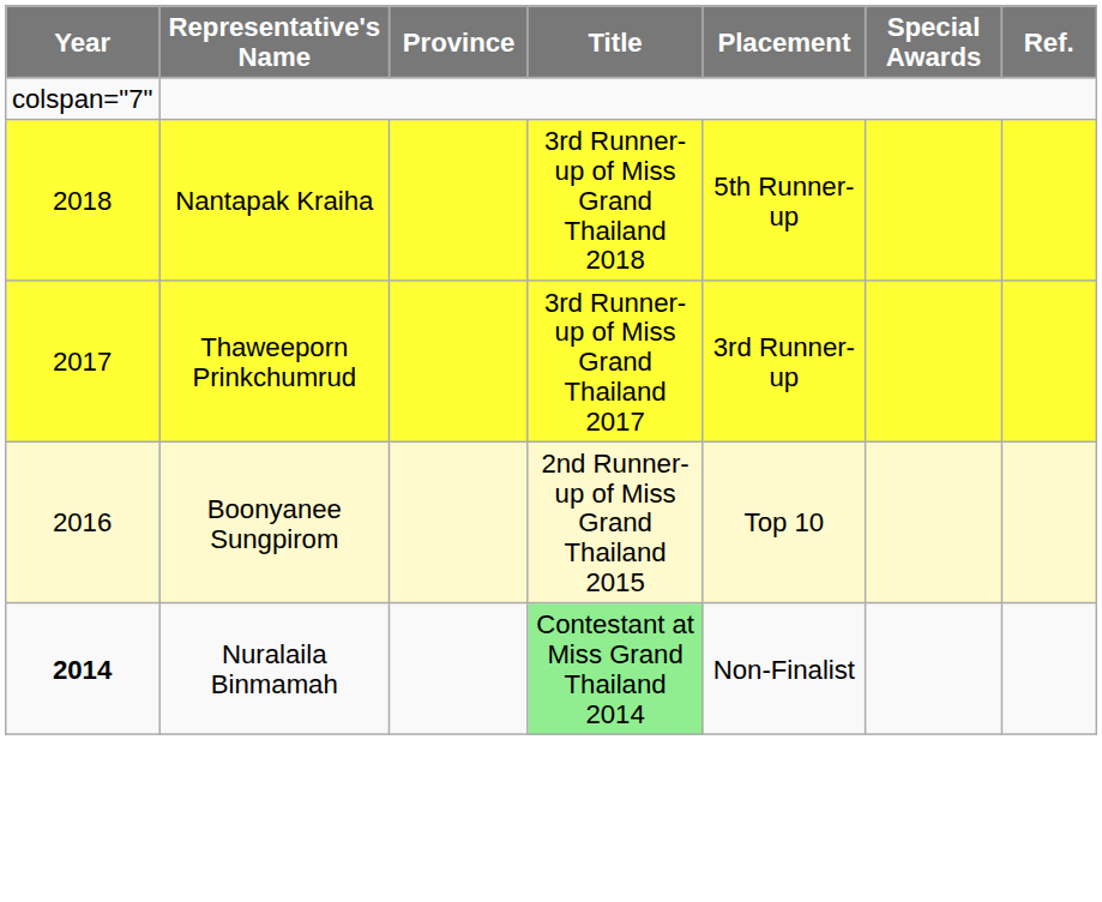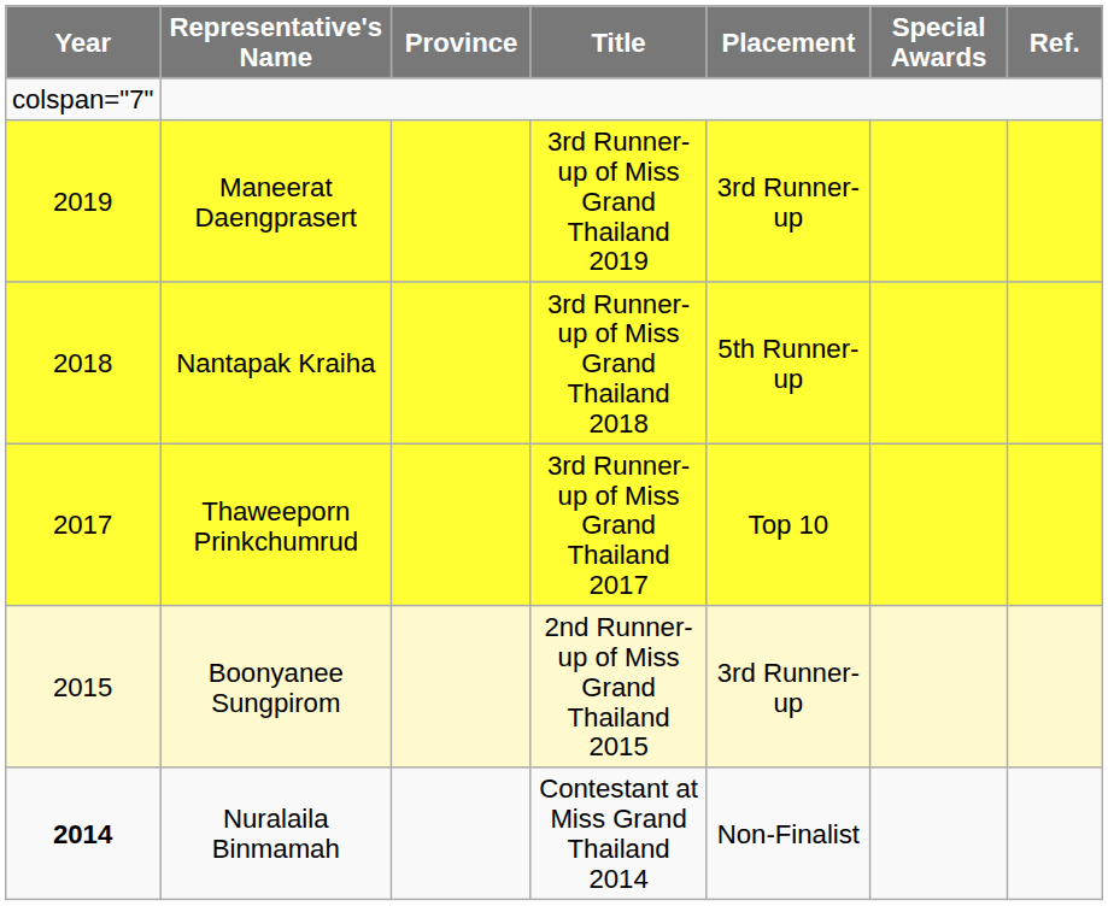+ row: 2019 | Maneerat Daengprasert | 3rd Runner-up of Miss Grand Thailand 2019 | 3rd Runner-up
Thaweeporn Prinkchumrud | Placement: 3rd Runner-up -> Top 10
Boonyanee Sungpirom | Year: 2016 -> 2015
Boonyanee Sungpirom | Placement: Top 10 -> 3rd Runner-up
Nuralaila Binmamah | Title: lightgreen background -> no background
